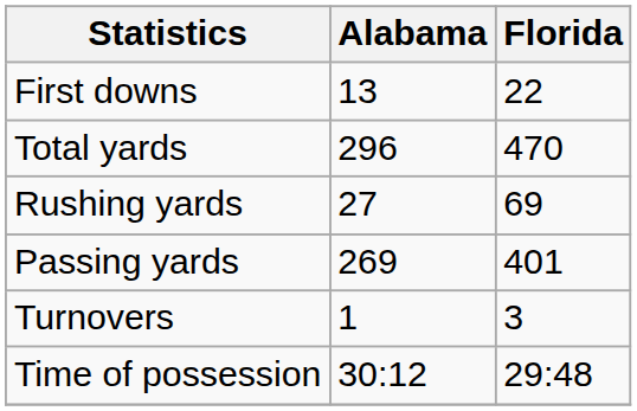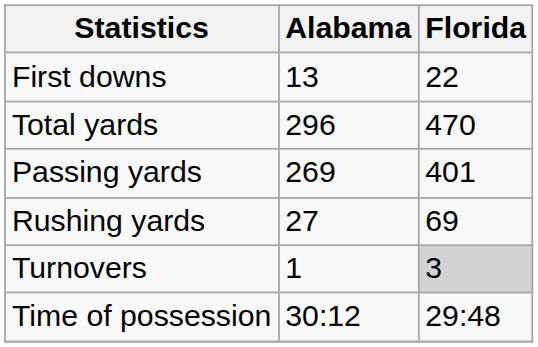rows swapped: Rushing yards <-> Passing yards
Turnovers | Florida: no background -> lightgrey background
